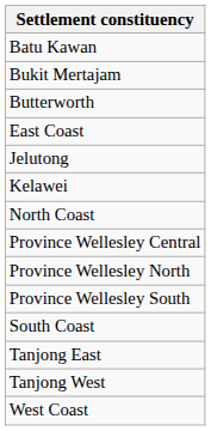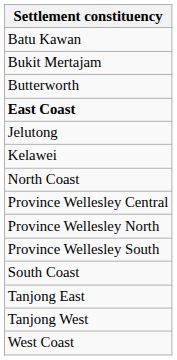row 5 | column 1: normal -> bold
